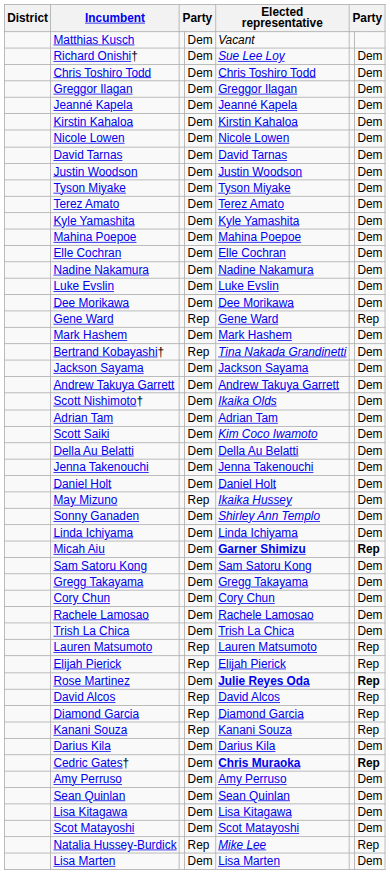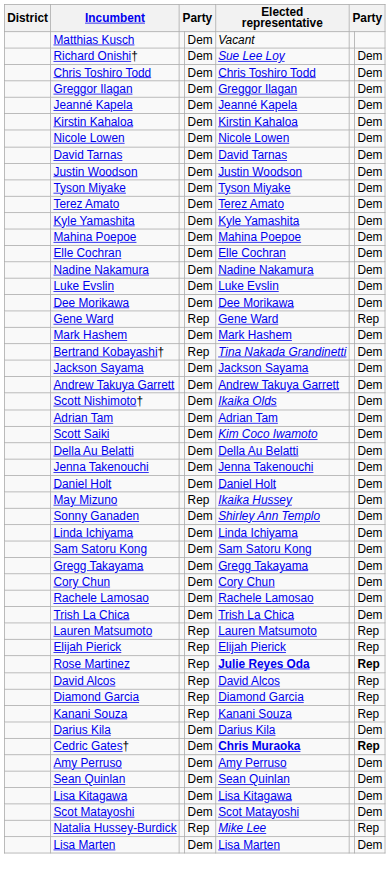- row: Micah Aiu | Dem | Garner Shimizu | Rep
Rose Martinez | column 4: Dem -> Rep
